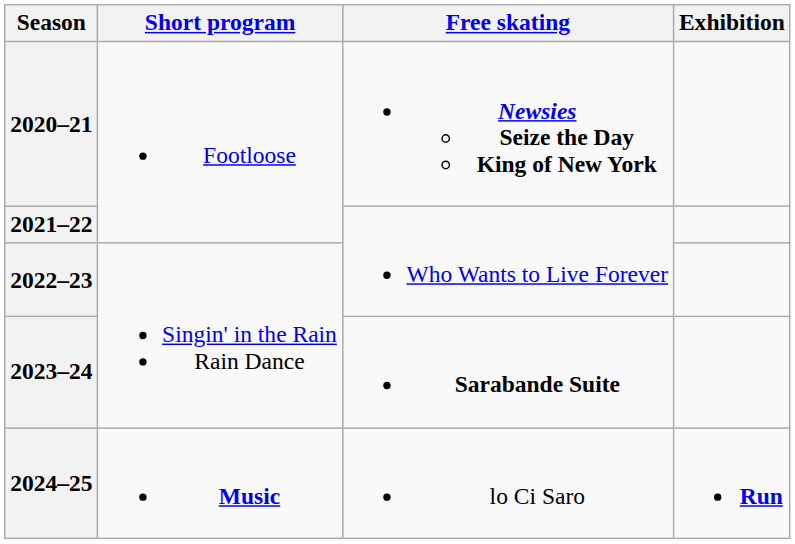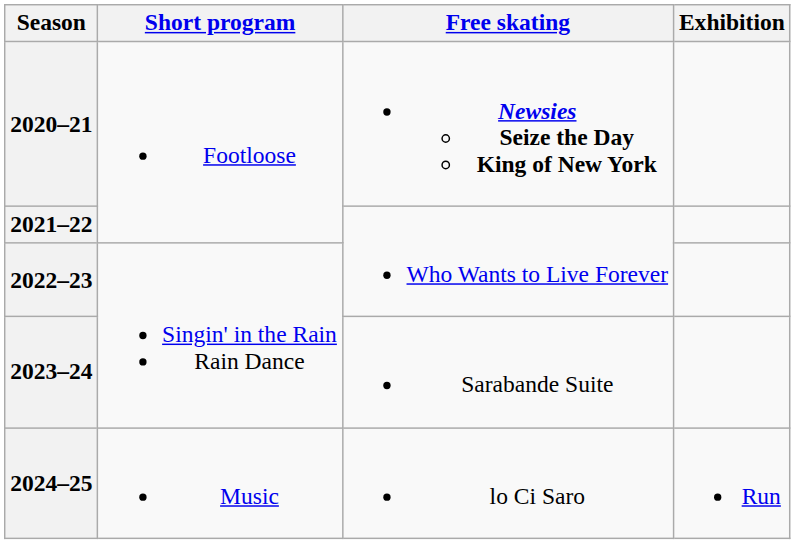2023–24 | Free skating: bold -> normal
2024–25 | Short program: bold -> normal
2024–25 | Exhibition: bold -> normal
